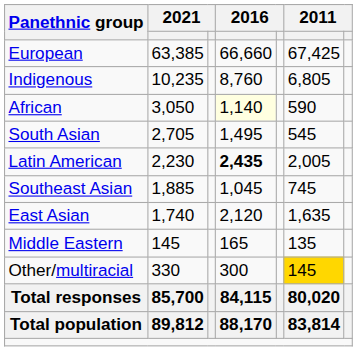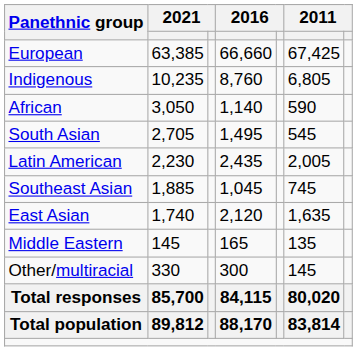African | column 4: lightyellow background -> no background
Latin American | column 4: bold -> normal
Other/multiracial | column 6: gold background -> no background
